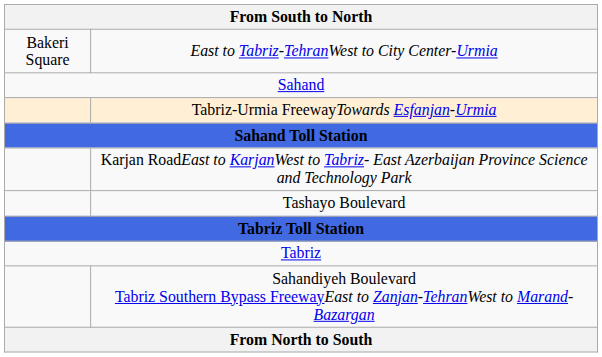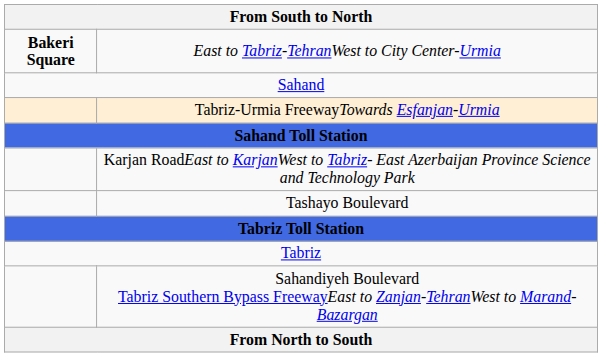East to Tabriz-TehranWest to City Center-Urmia | column 1: normal -> bold
